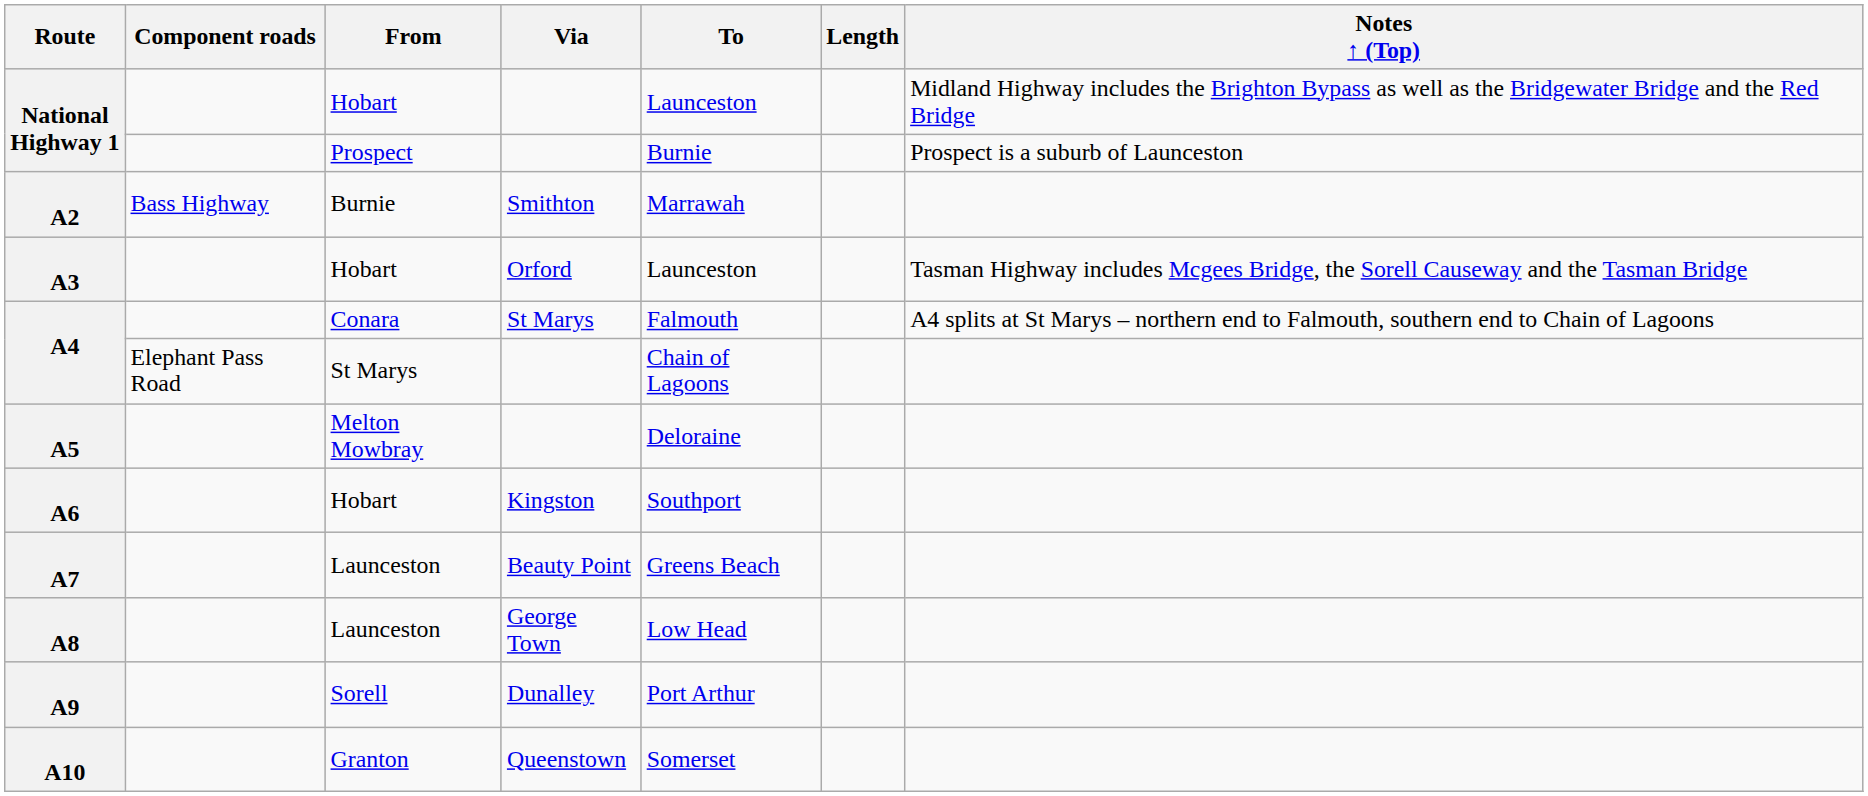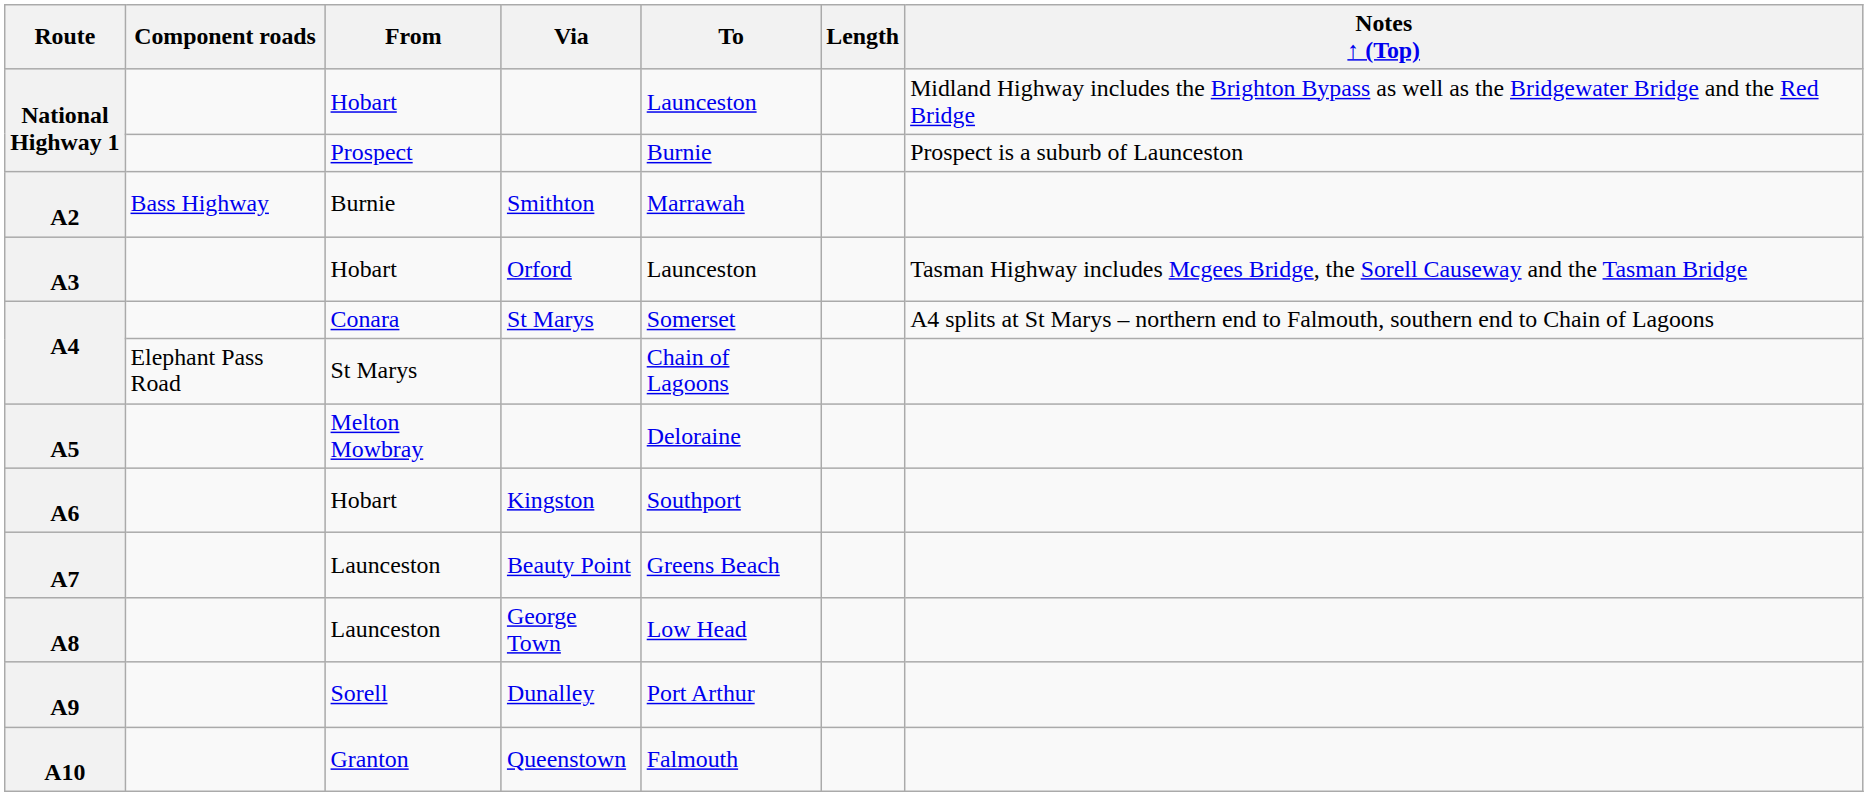A4 / Conara | To: Falmouth -> Somerset
A10 | To: Somerset -> Falmouth
